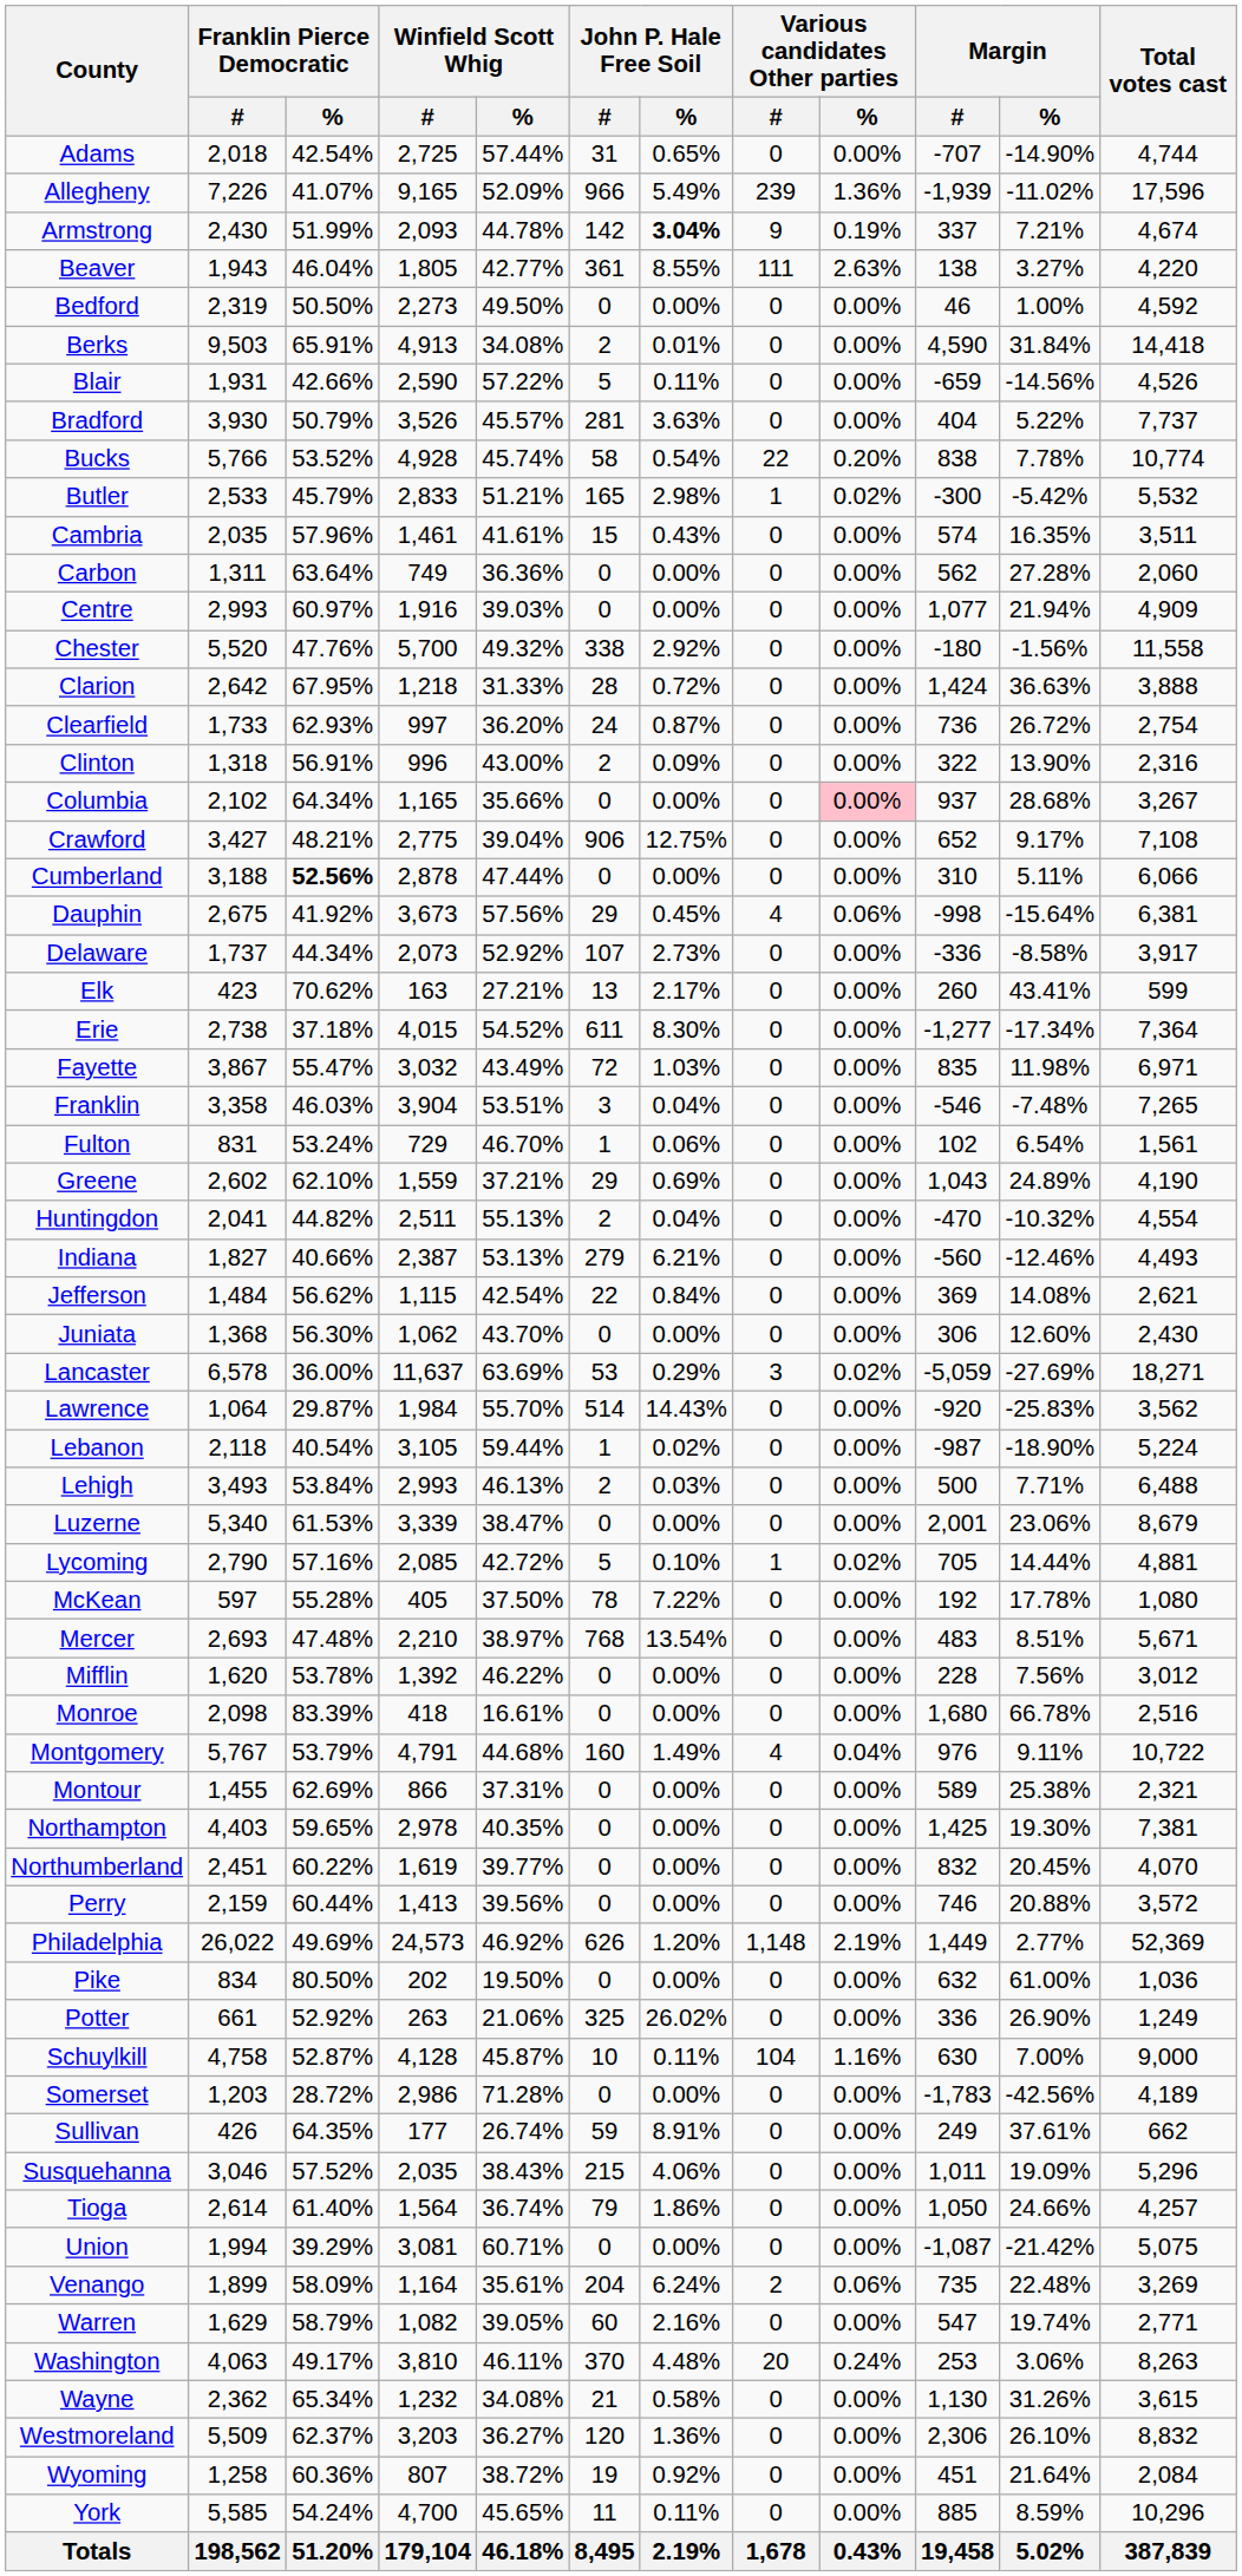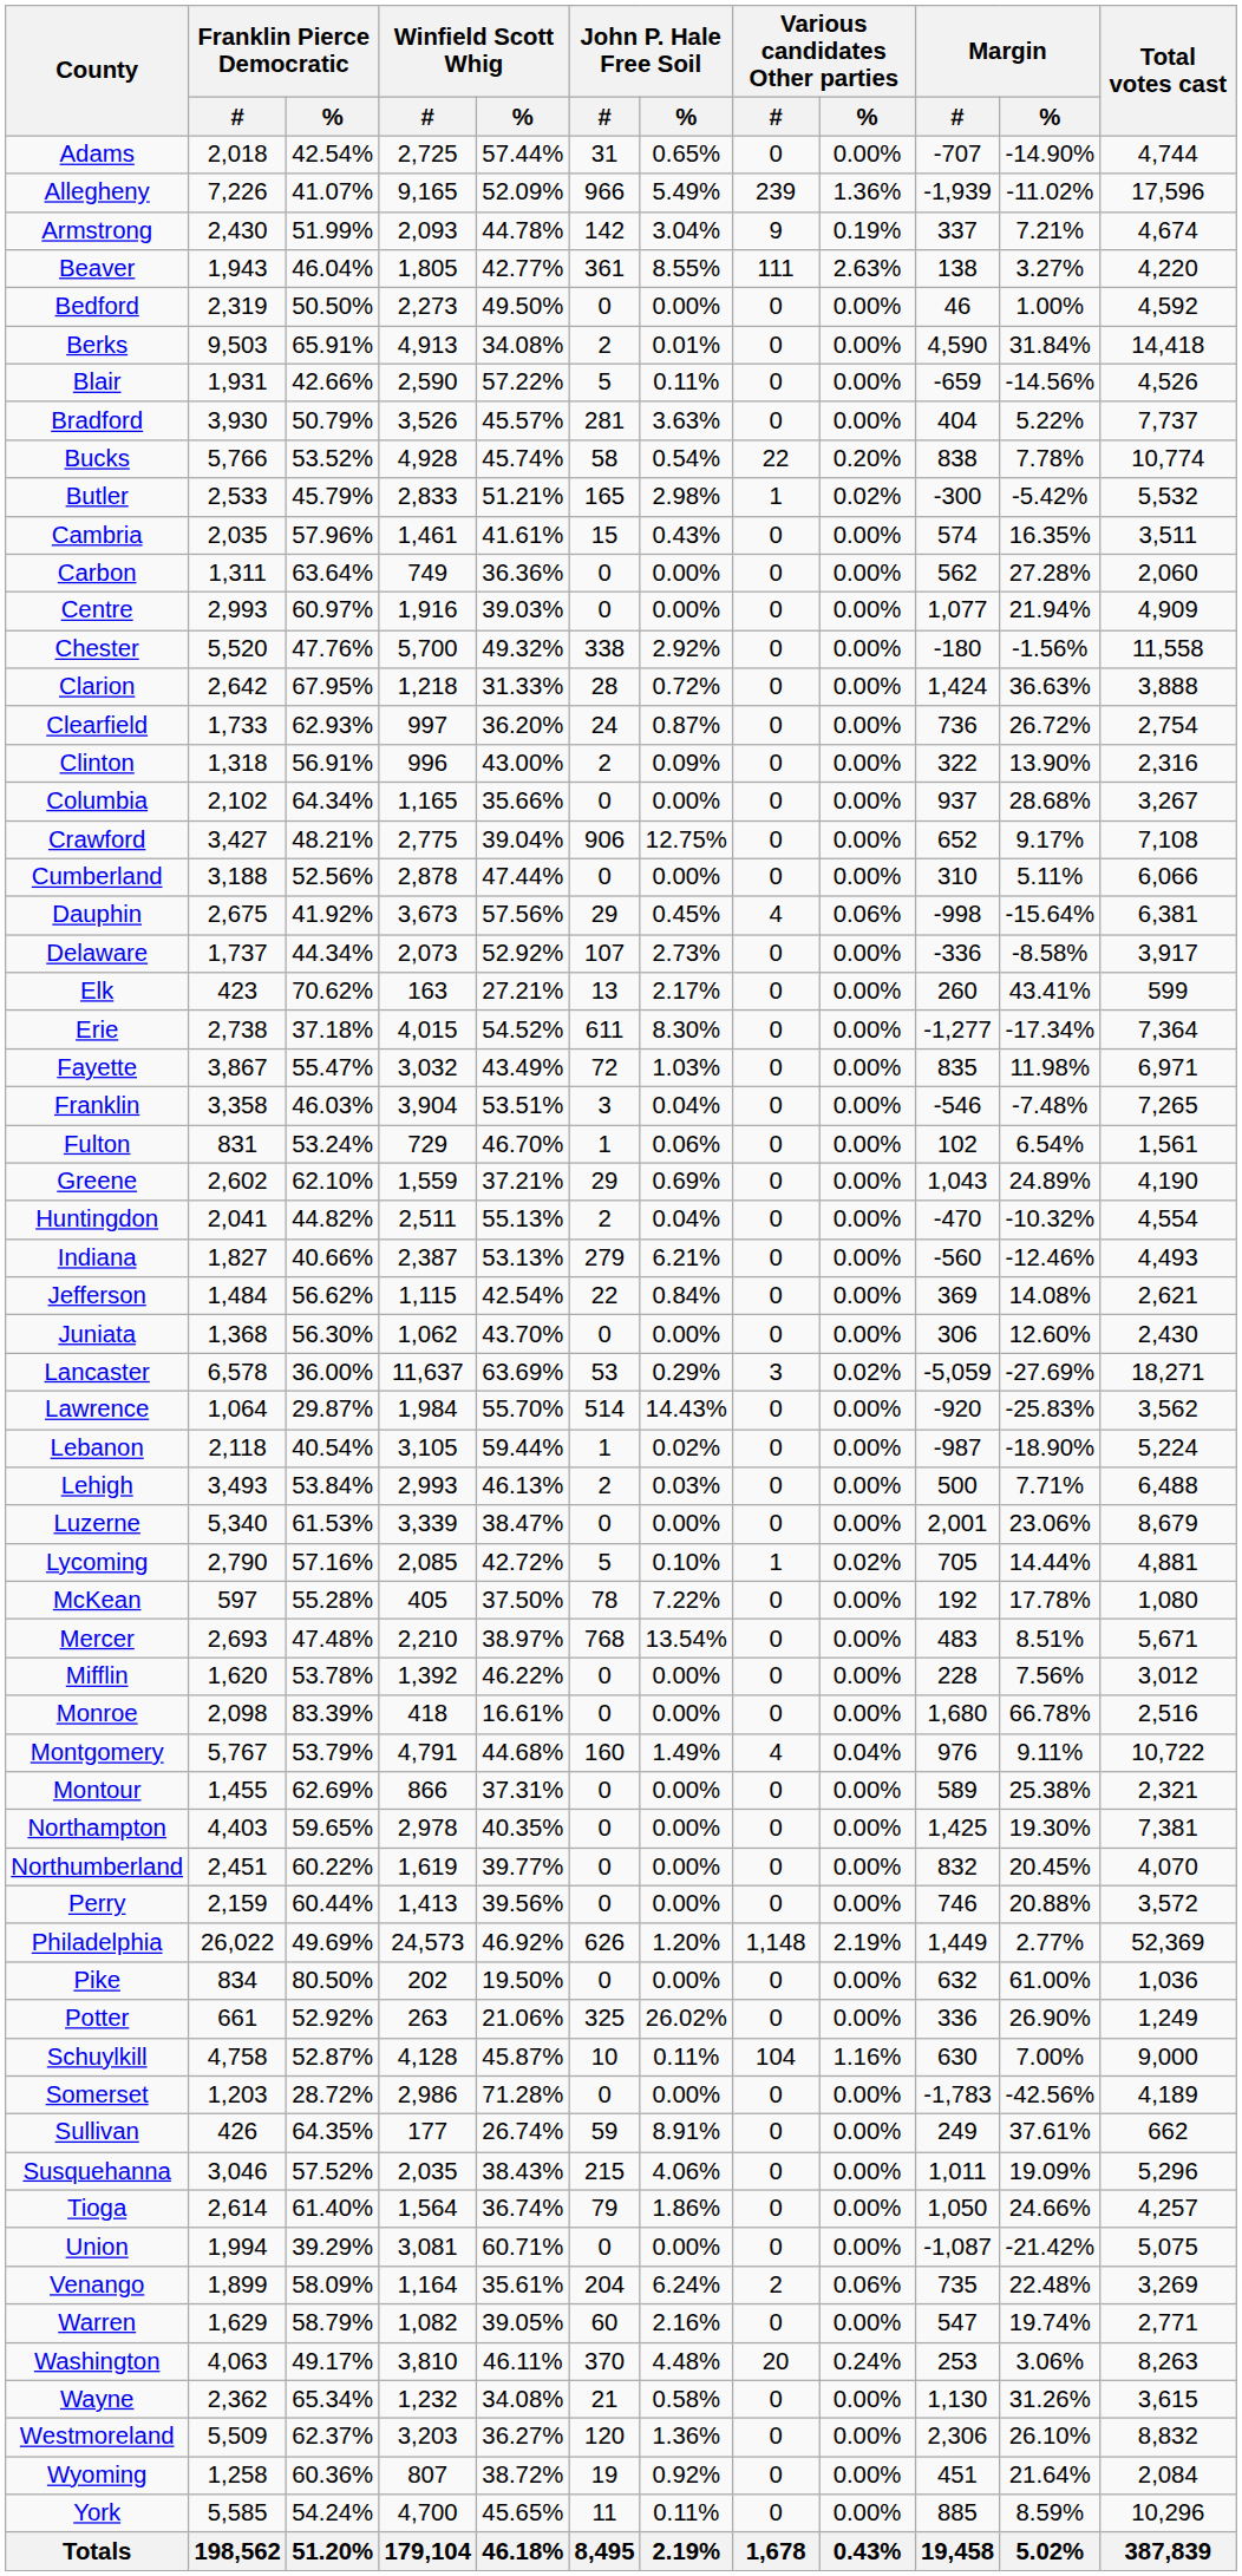Armstrong | John P. Hale Free Soil / %: bold -> normal
Columbia | Various candidates Other parties / %: pink background -> no background
Cumberland | Franklin Pierce Democratic / %: bold -> normal
